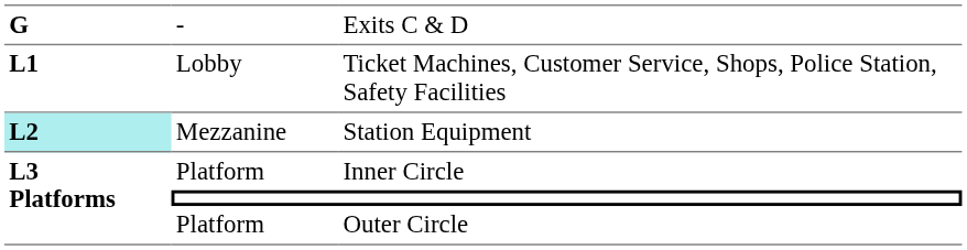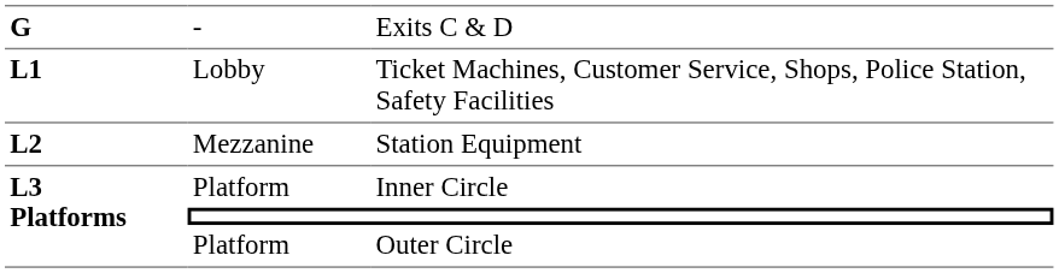Station Equipment | column 1: paleturquoise background -> no background
